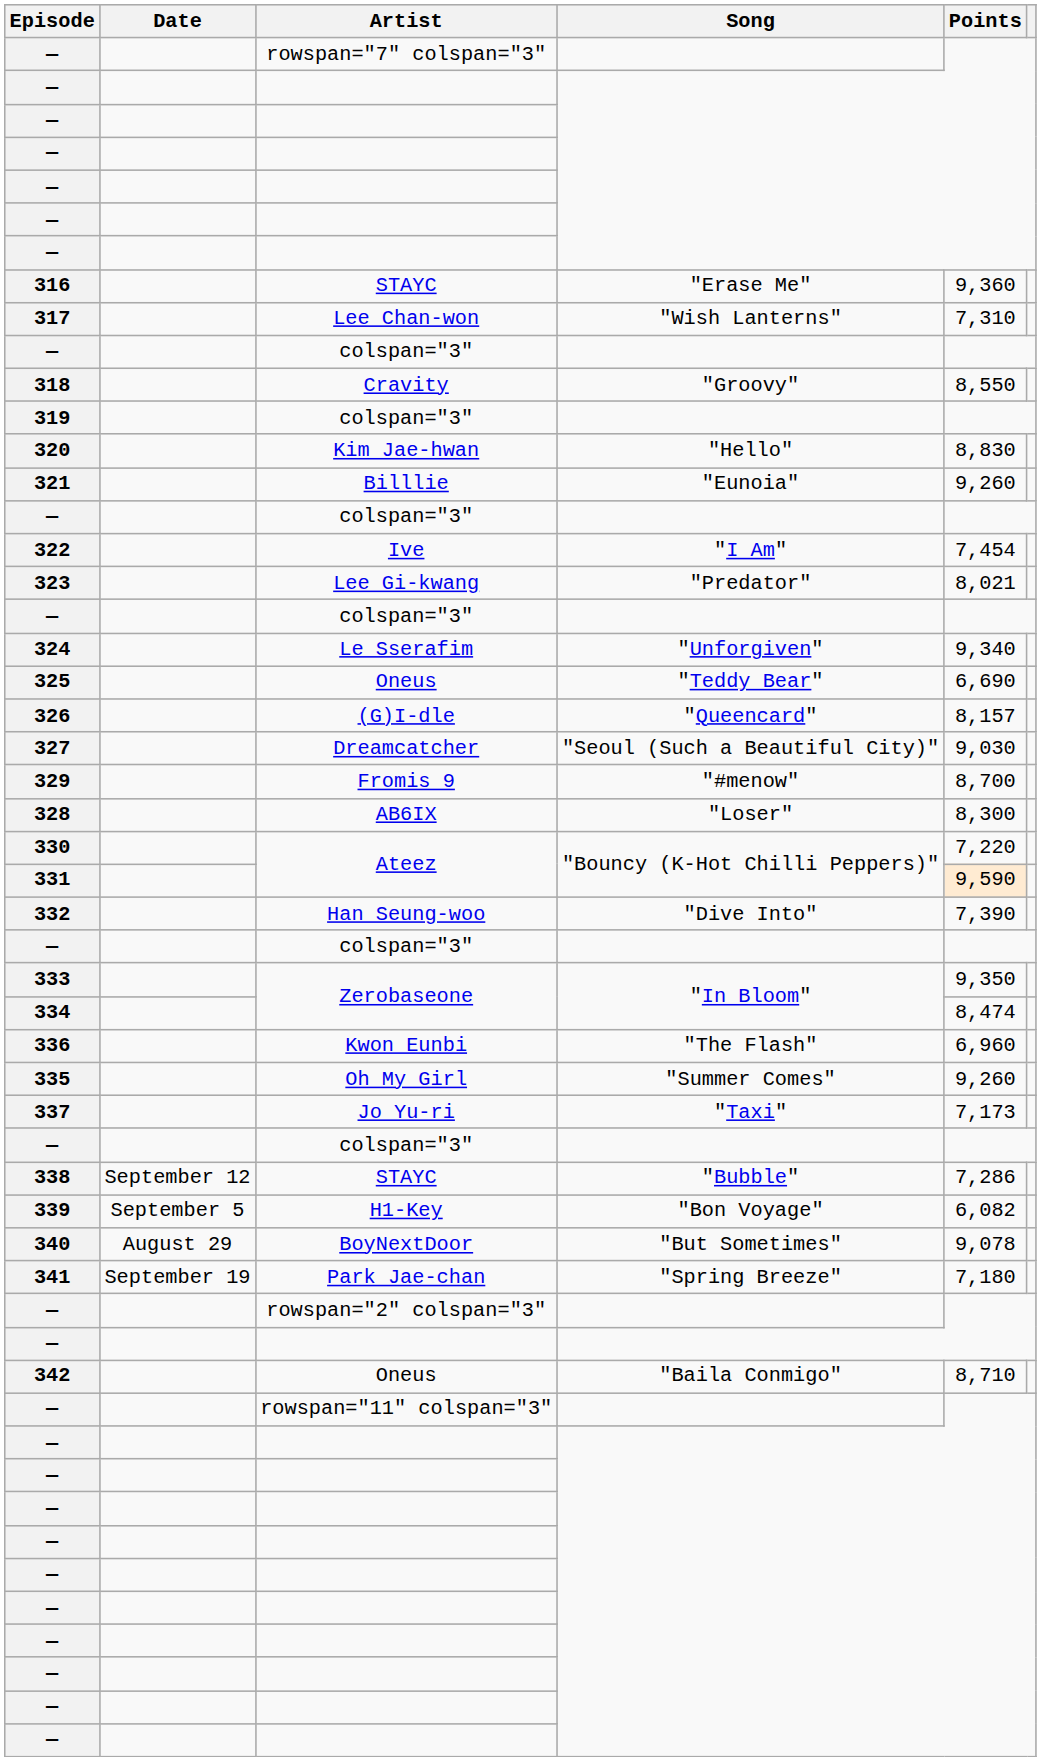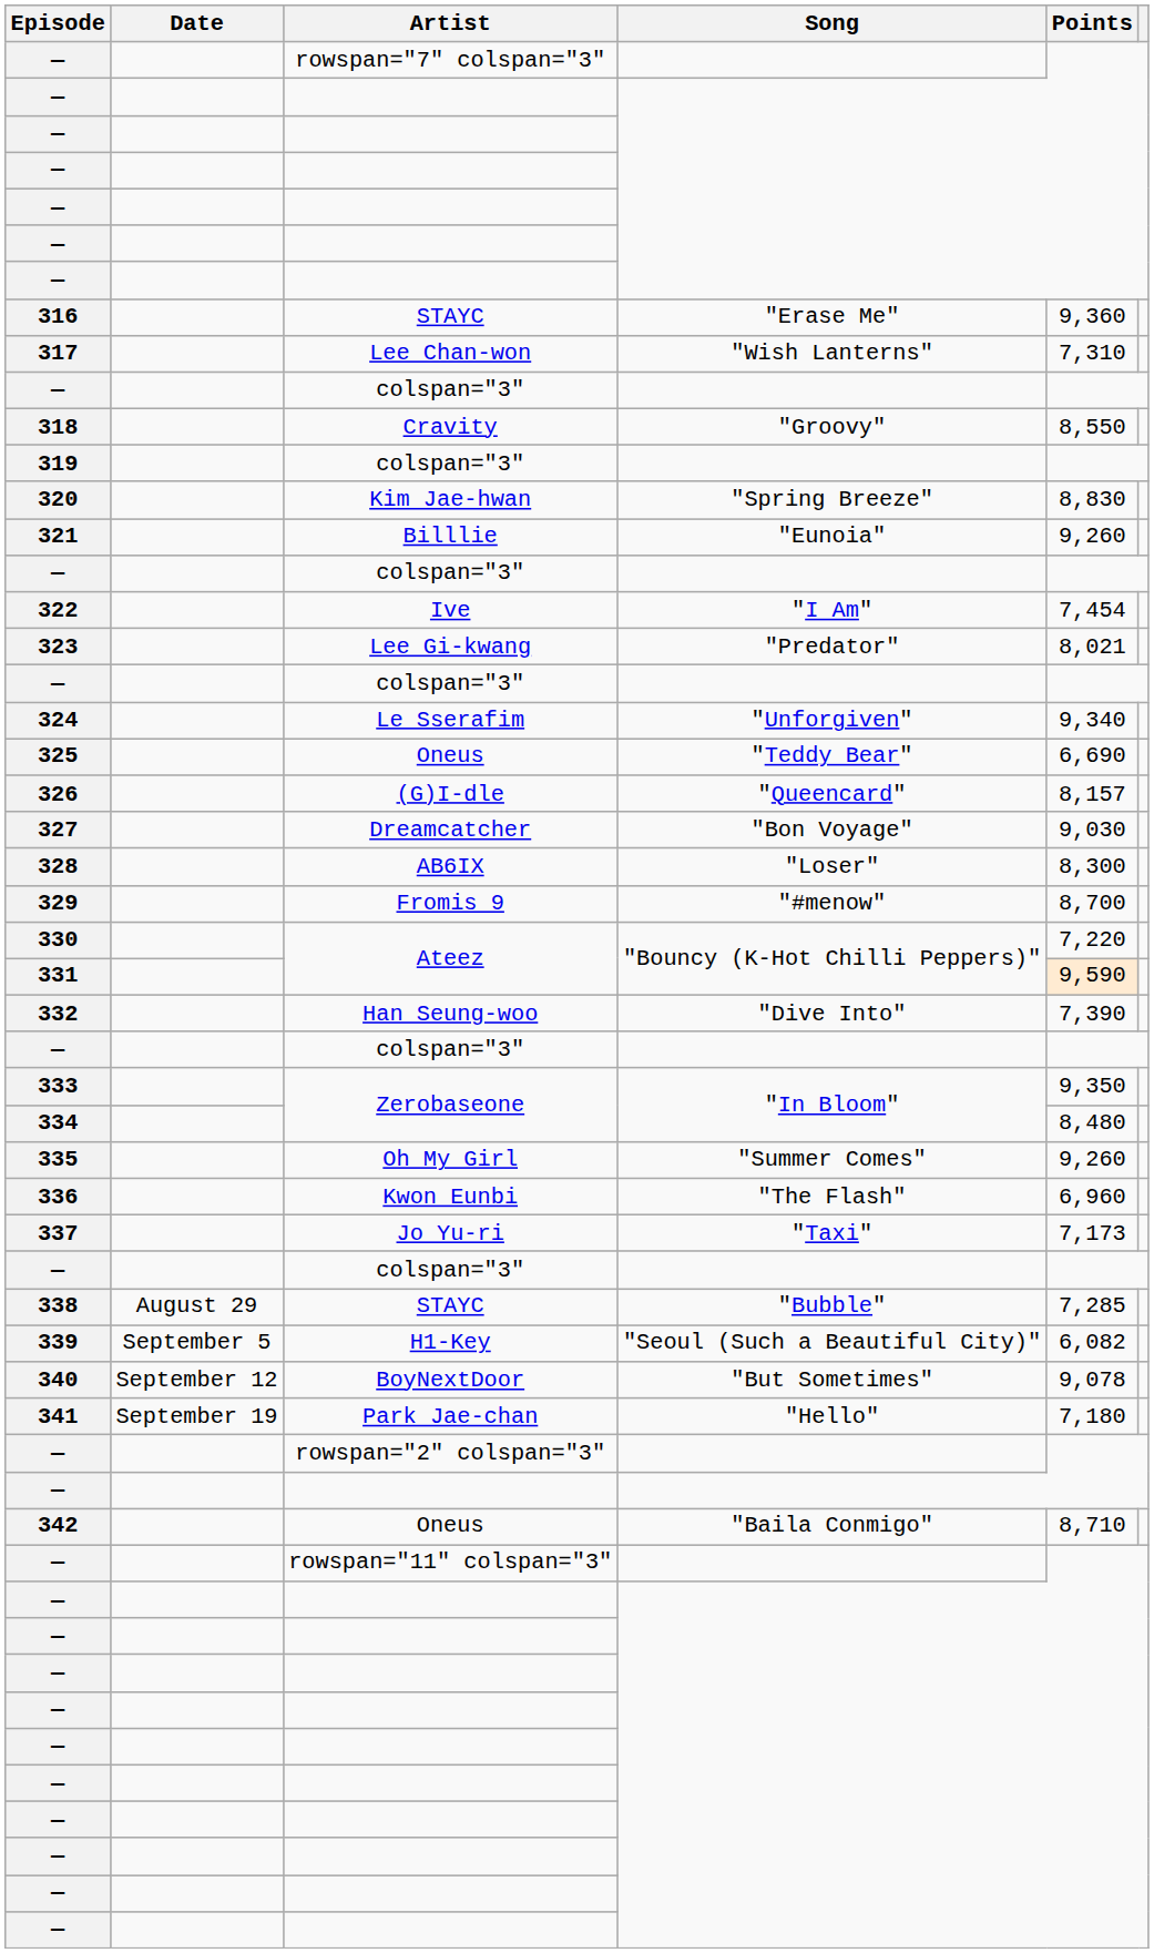320 | Song: "Hello" -> "Spring Breeze"
327 | Song: "Seoul (Such a Beautiful City)" -> "Bon Voyage"
rows swapped: 328 <-> 329
334 | Points: 8,474 -> 8,480
rows swapped: 335 <-> 336
338 | Date: September 12 -> August 29
338 | Points: 7,286 -> 7,285
339 | Song: "Bon Voyage" -> "Seoul (Such a Beautiful City)"
340 | Date: August 29 -> September 12
341 | Song: "Spring Breeze" -> "Hello"
